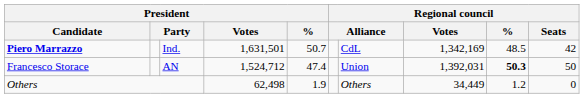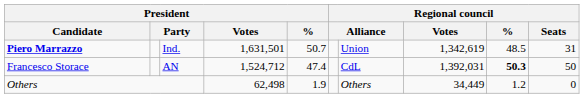Piero Marrazzo | column 7: CdL -> Union
Piero Marrazzo | Regional council / Votes: 1,342,169 -> 1,342,619
Piero Marrazzo | Regional council / Seats: 42 -> 31
Francesco Storace | column 7: Union -> CdL
